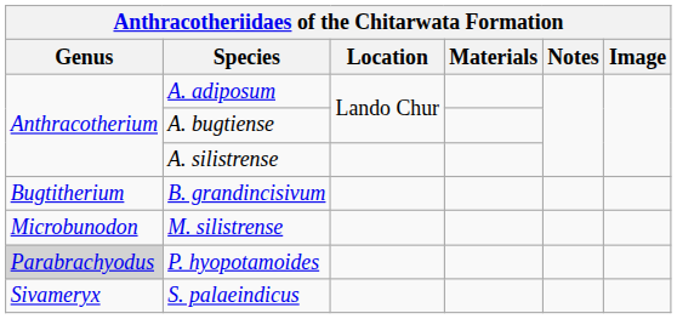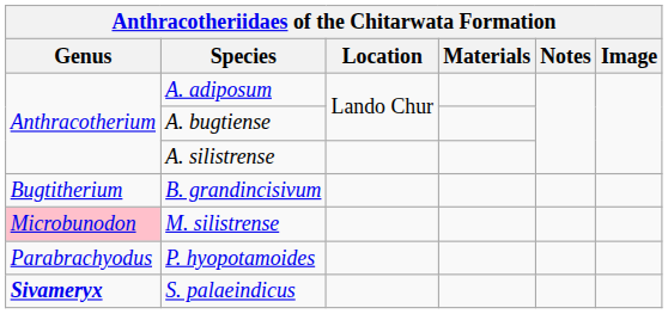M. silistrense | Genus: no background -> pink background
P. hyopotamoides | Genus: lightgrey background -> no background
S. palaeindicus | Genus: normal -> bold
